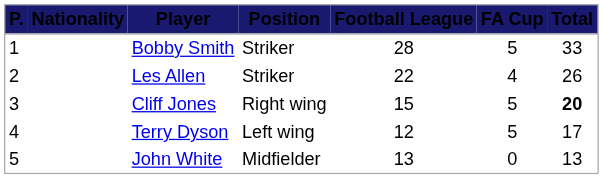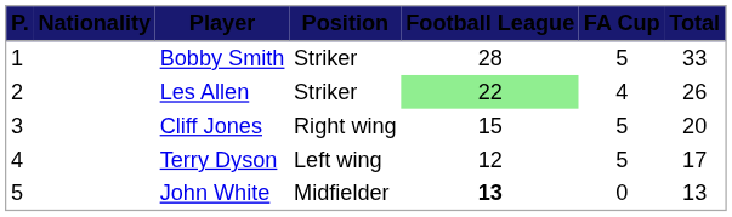Les Allen | Football League: no background -> lightgreen background
Cliff Jones | Total: bold -> normal
John White | Football League: normal -> bold
